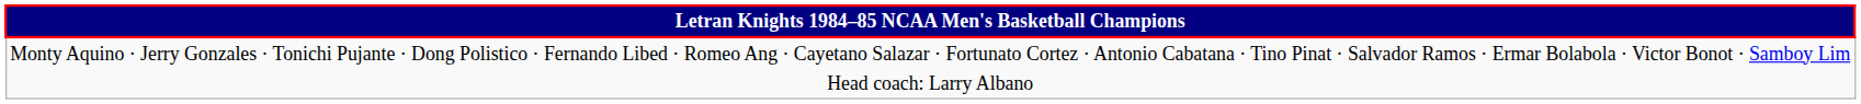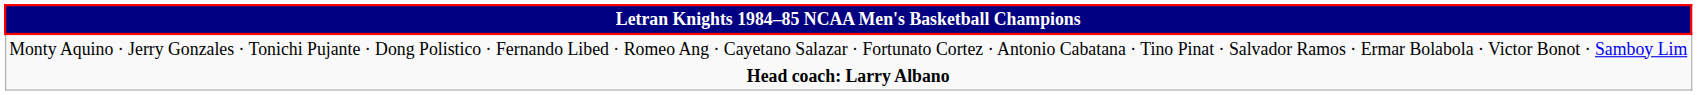row 3 | column 1: normal -> bold
